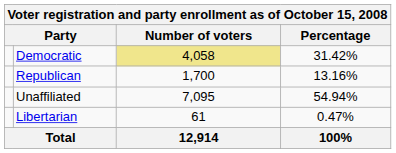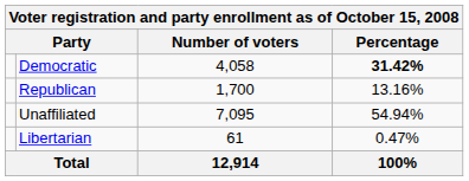Democratic | Number of voters: khaki background -> no background
Democratic | Percentage: normal -> bold
